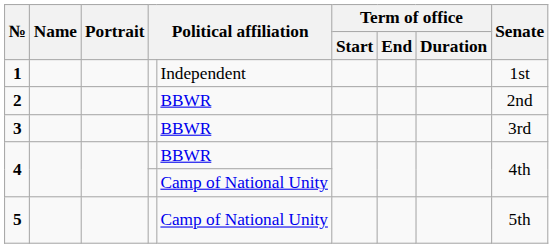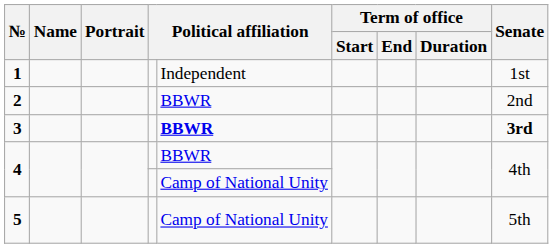3 | column 5: normal -> bold
3 | Senate: normal -> bold
